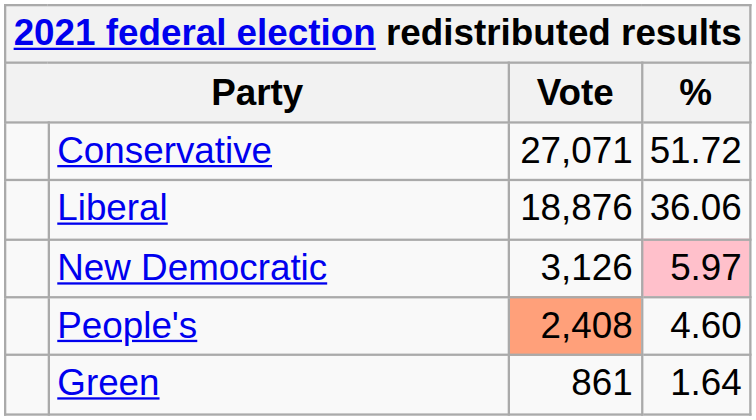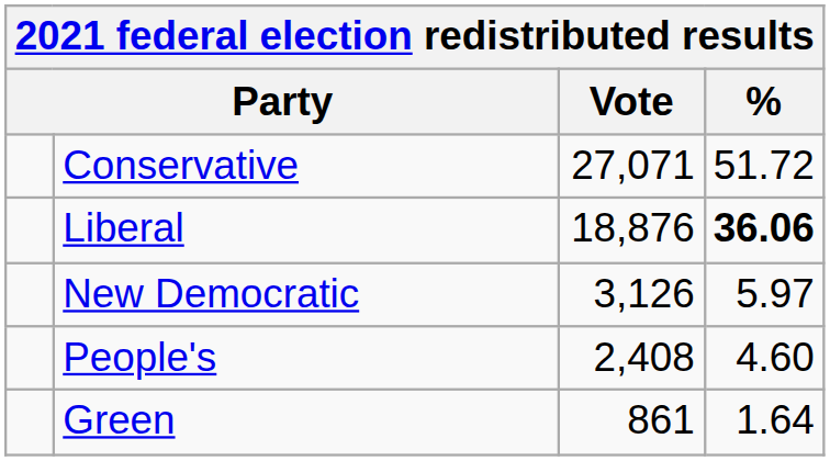Liberal | %: normal -> bold
New Democratic | %: pink background -> no background
People's | Vote: lightsalmon background -> no background
